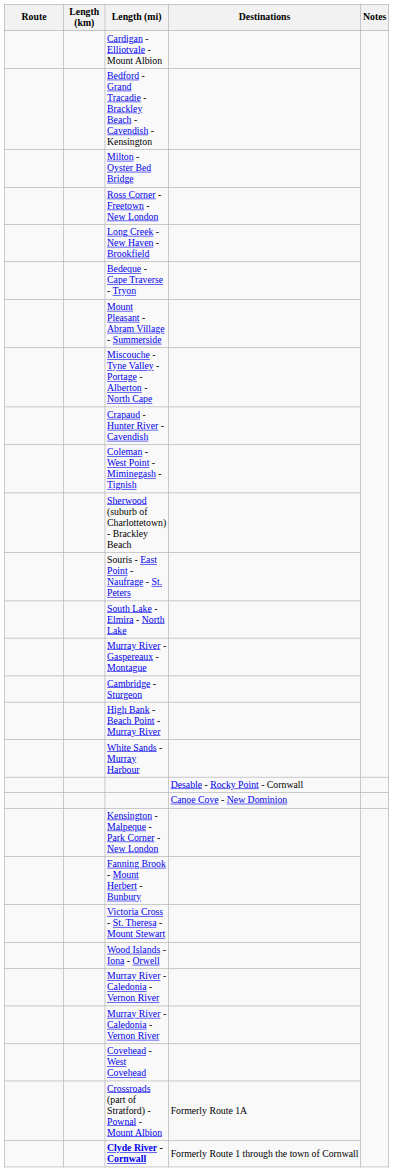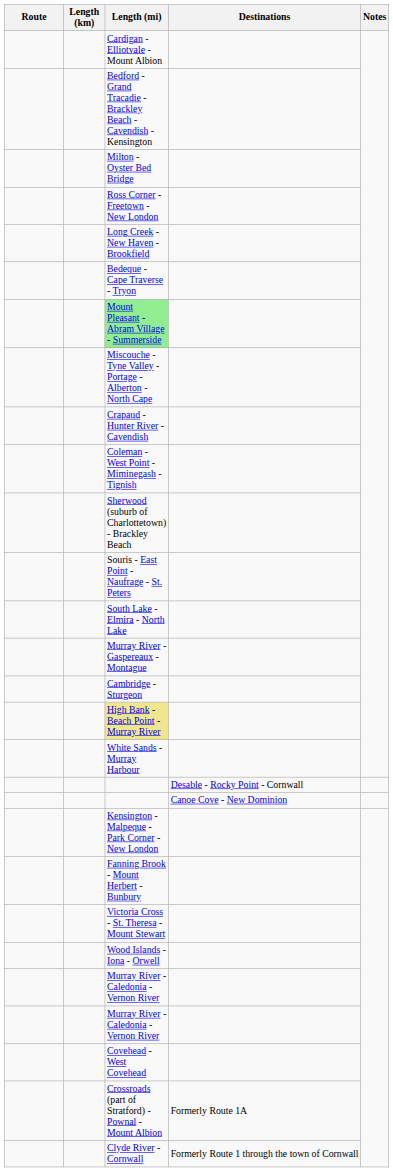Mount Pleasant - Abram Village - Summerside | Length (mi): no background -> lightgreen background
High Bank - Beach Point - Murray River | Length (mi): no background -> khaki background
Clyde River - Cornwall | Length (mi): bold -> normal
